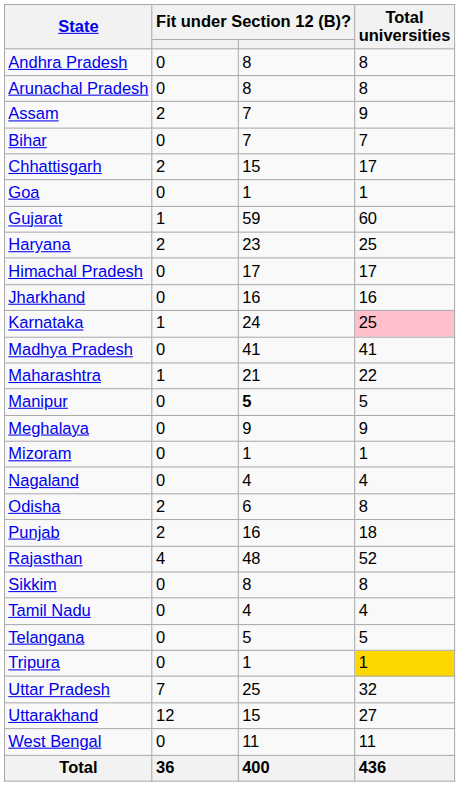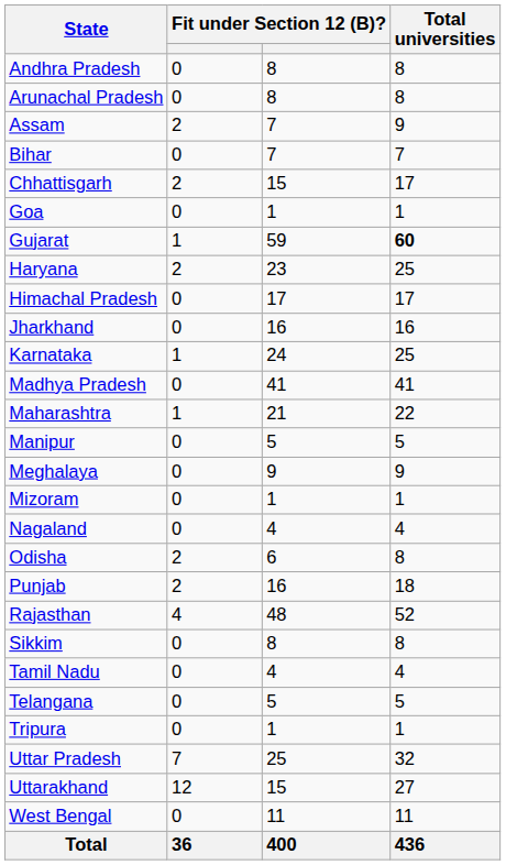Gujarat | Total universities: normal -> bold
Karnataka | Total universities: pink background -> no background
Manipur | column 3: bold -> normal
Tripura | Total universities: gold background -> no background
